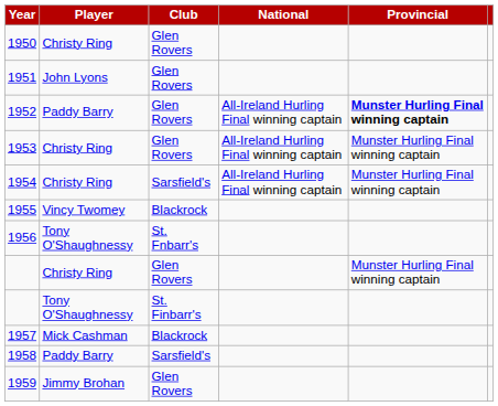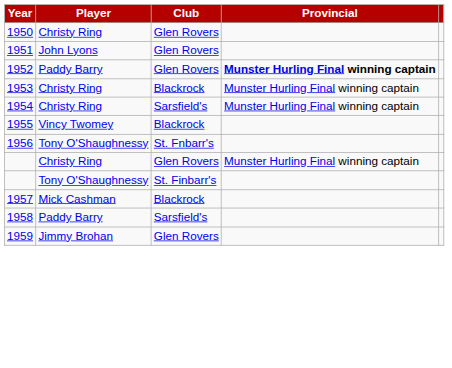- column: National | All-Ireland Hurling Final winning captain | All-Ireland Hurling Final winning captain | All-Ireland Hurling Final winning captain
1953 | Club: Glen Rovers -> Blackrock
